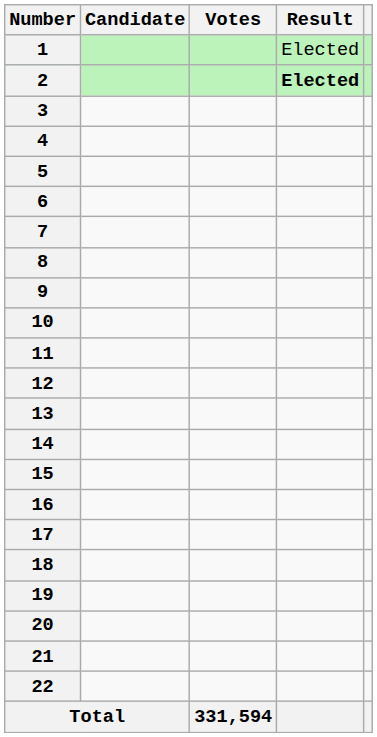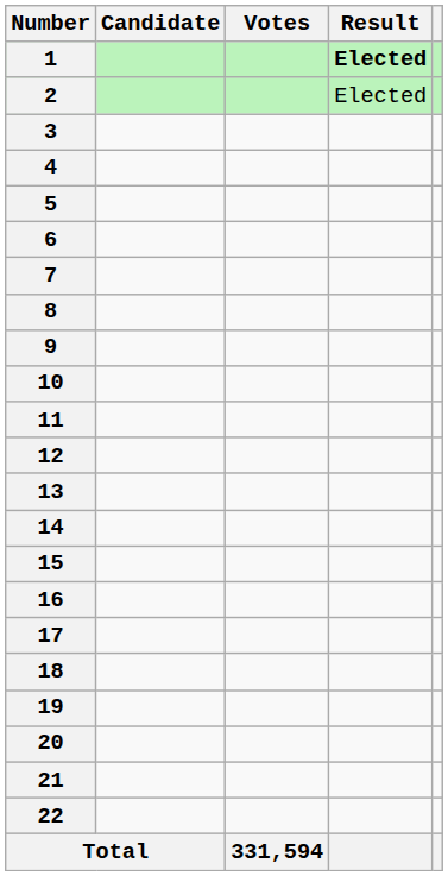1 | Result: normal -> bold
2 | Result: bold -> normal
